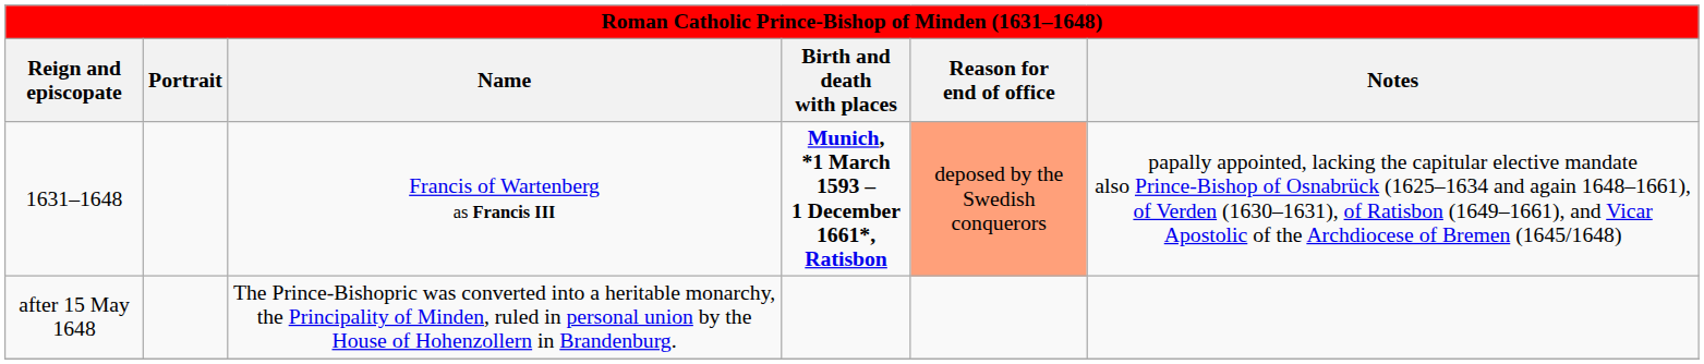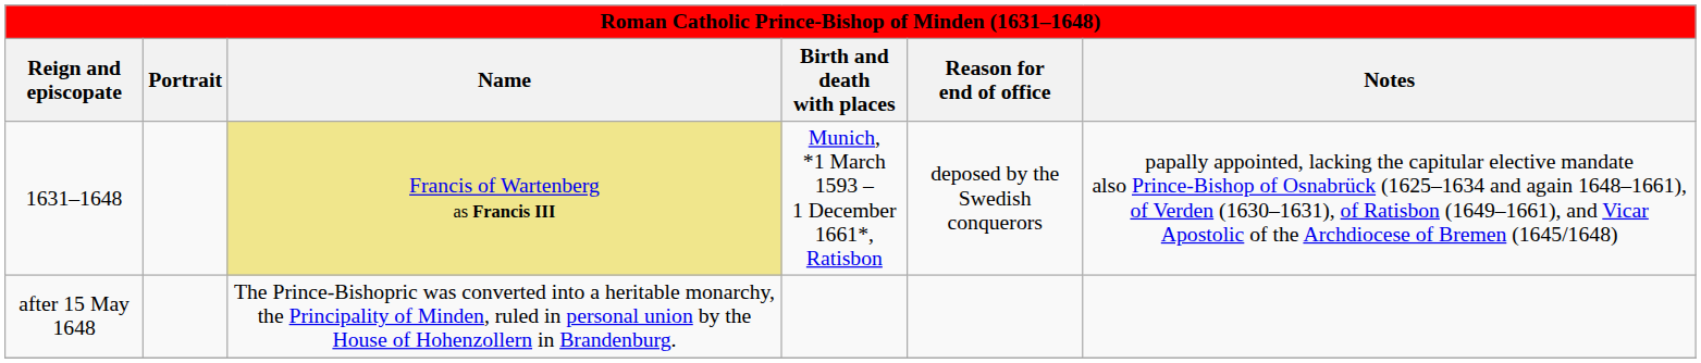1631–1648 | Name: no background -> khaki background
1631–1648 | Birth and death with places: bold -> normal
1631–1648 | Reason for end of office: lightsalmon background -> no background
